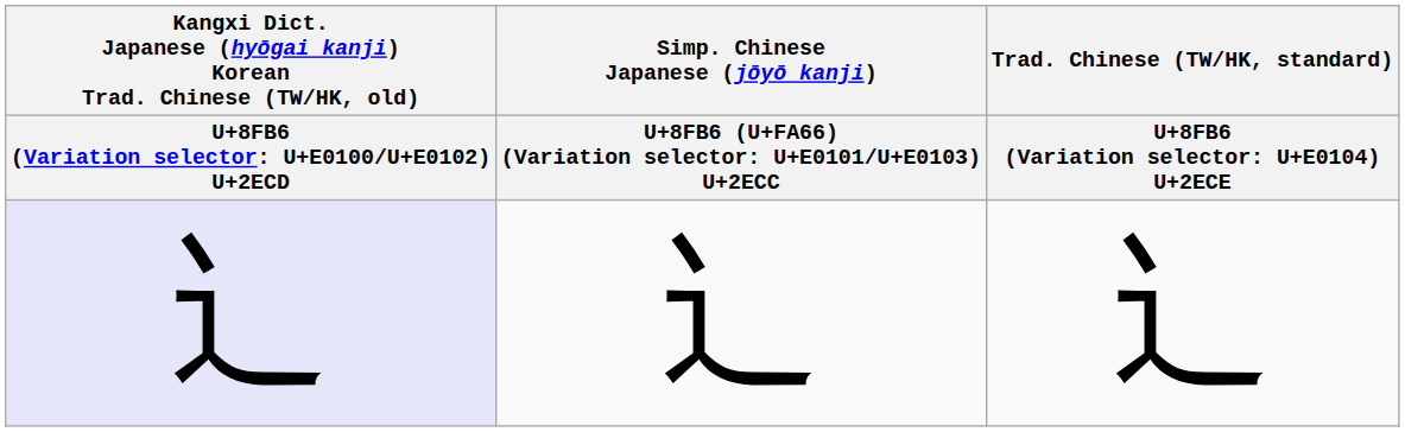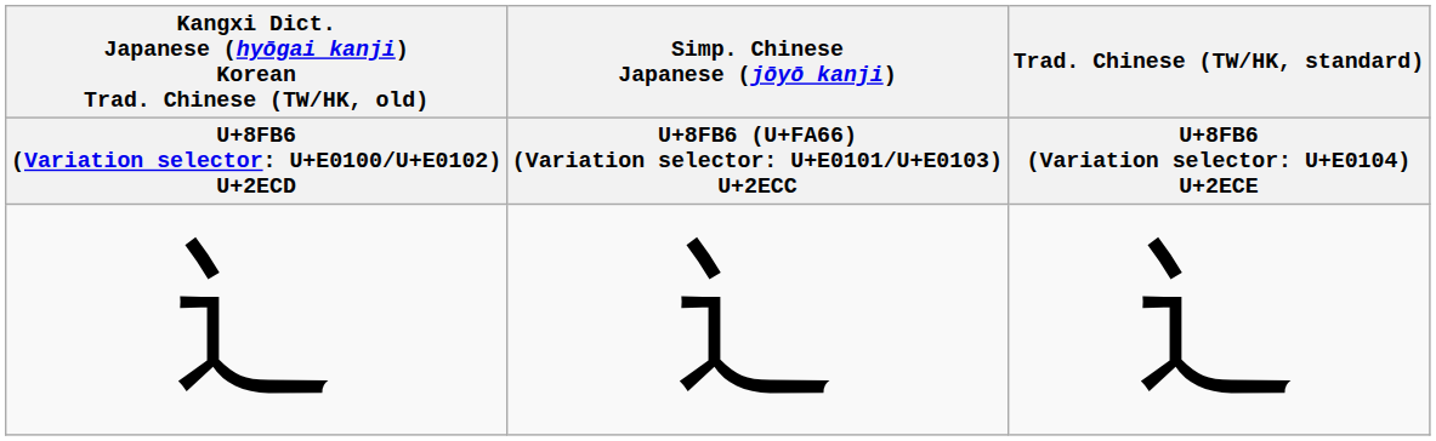row 3 | column 1: lavender background -> no background
